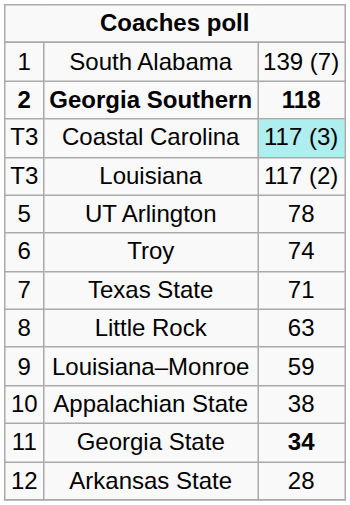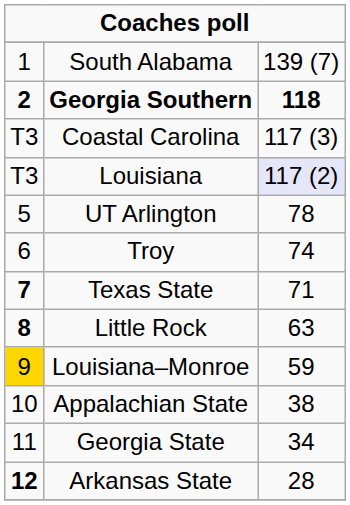Coastal Carolina | column 3: paleturquoise background -> no background
Louisiana | column 3: no background -> lavender background
Texas State | column 1: normal -> bold
Little Rock | column 1: normal -> bold
Louisiana–Monroe | column 1: no background -> gold background
Georgia State | column 3: bold -> normal
Arkansas State | column 1: normal -> bold
